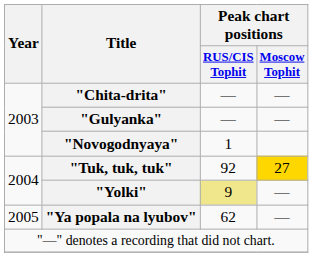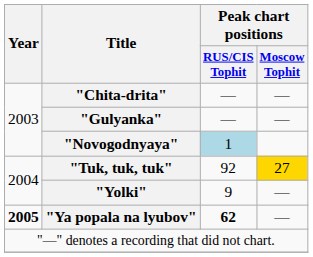"Novogodnyaya" | Peak chart positions / RUS/CIS Tophit: no background -> lightblue background
"Yolki" | Peak chart positions / RUS/CIS Tophit: khaki background -> no background
"Ya popala na lyubov" | Year: normal -> bold
"Ya popala na lyubov" | Peak chart positions / RUS/CIS Tophit: normal -> bold
